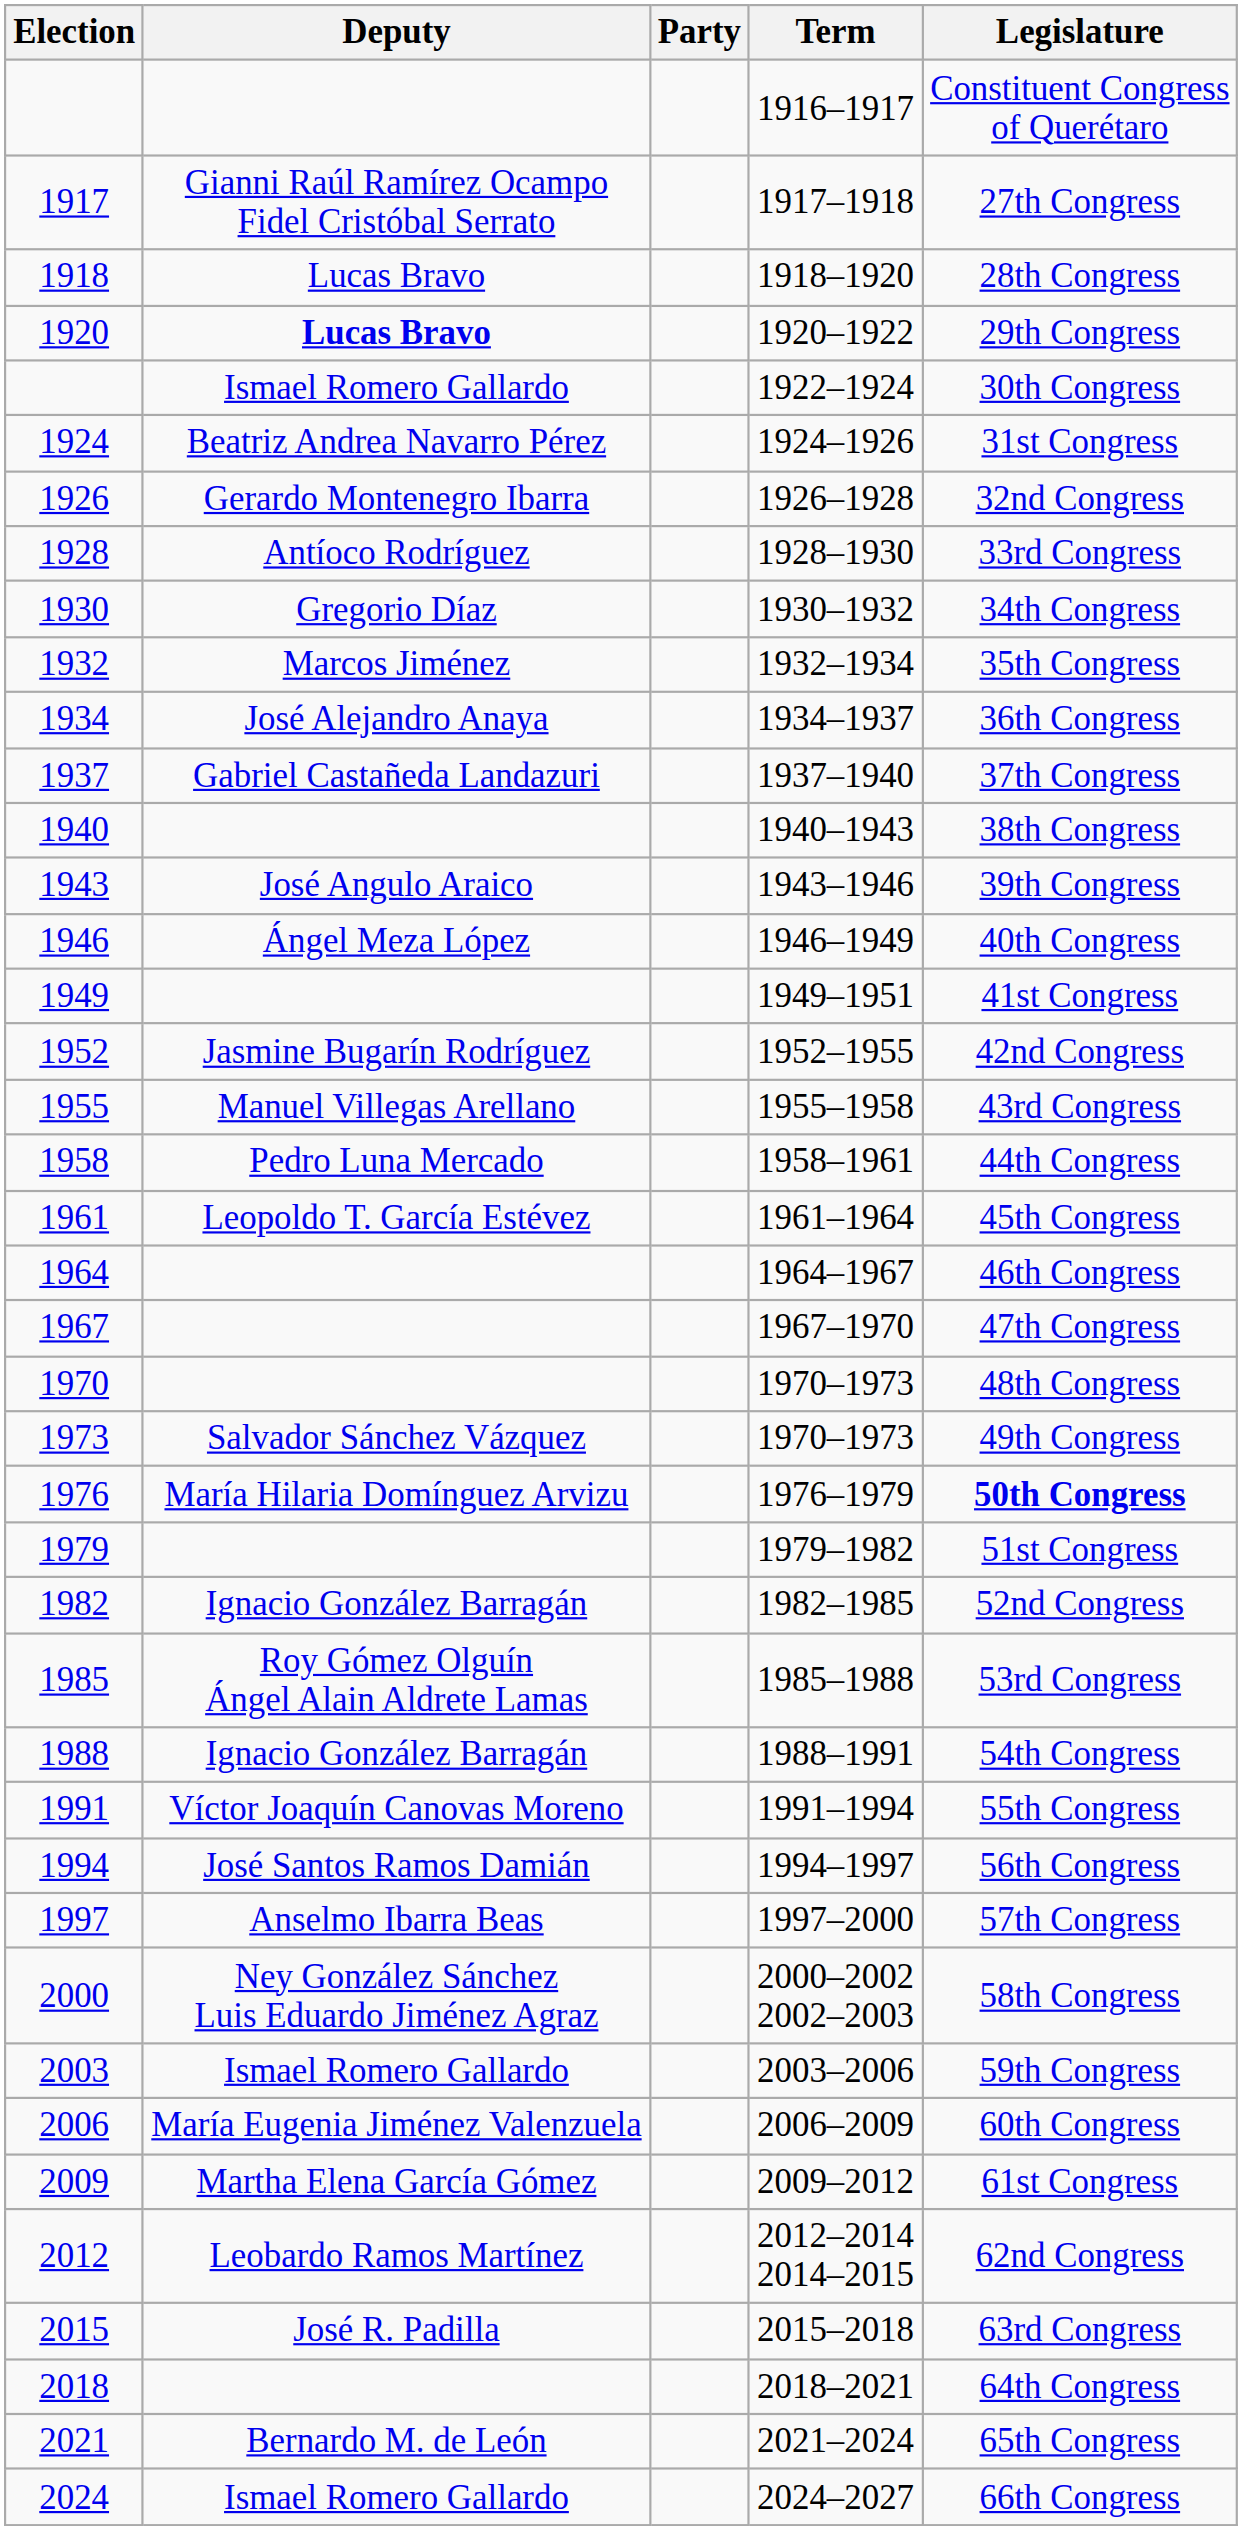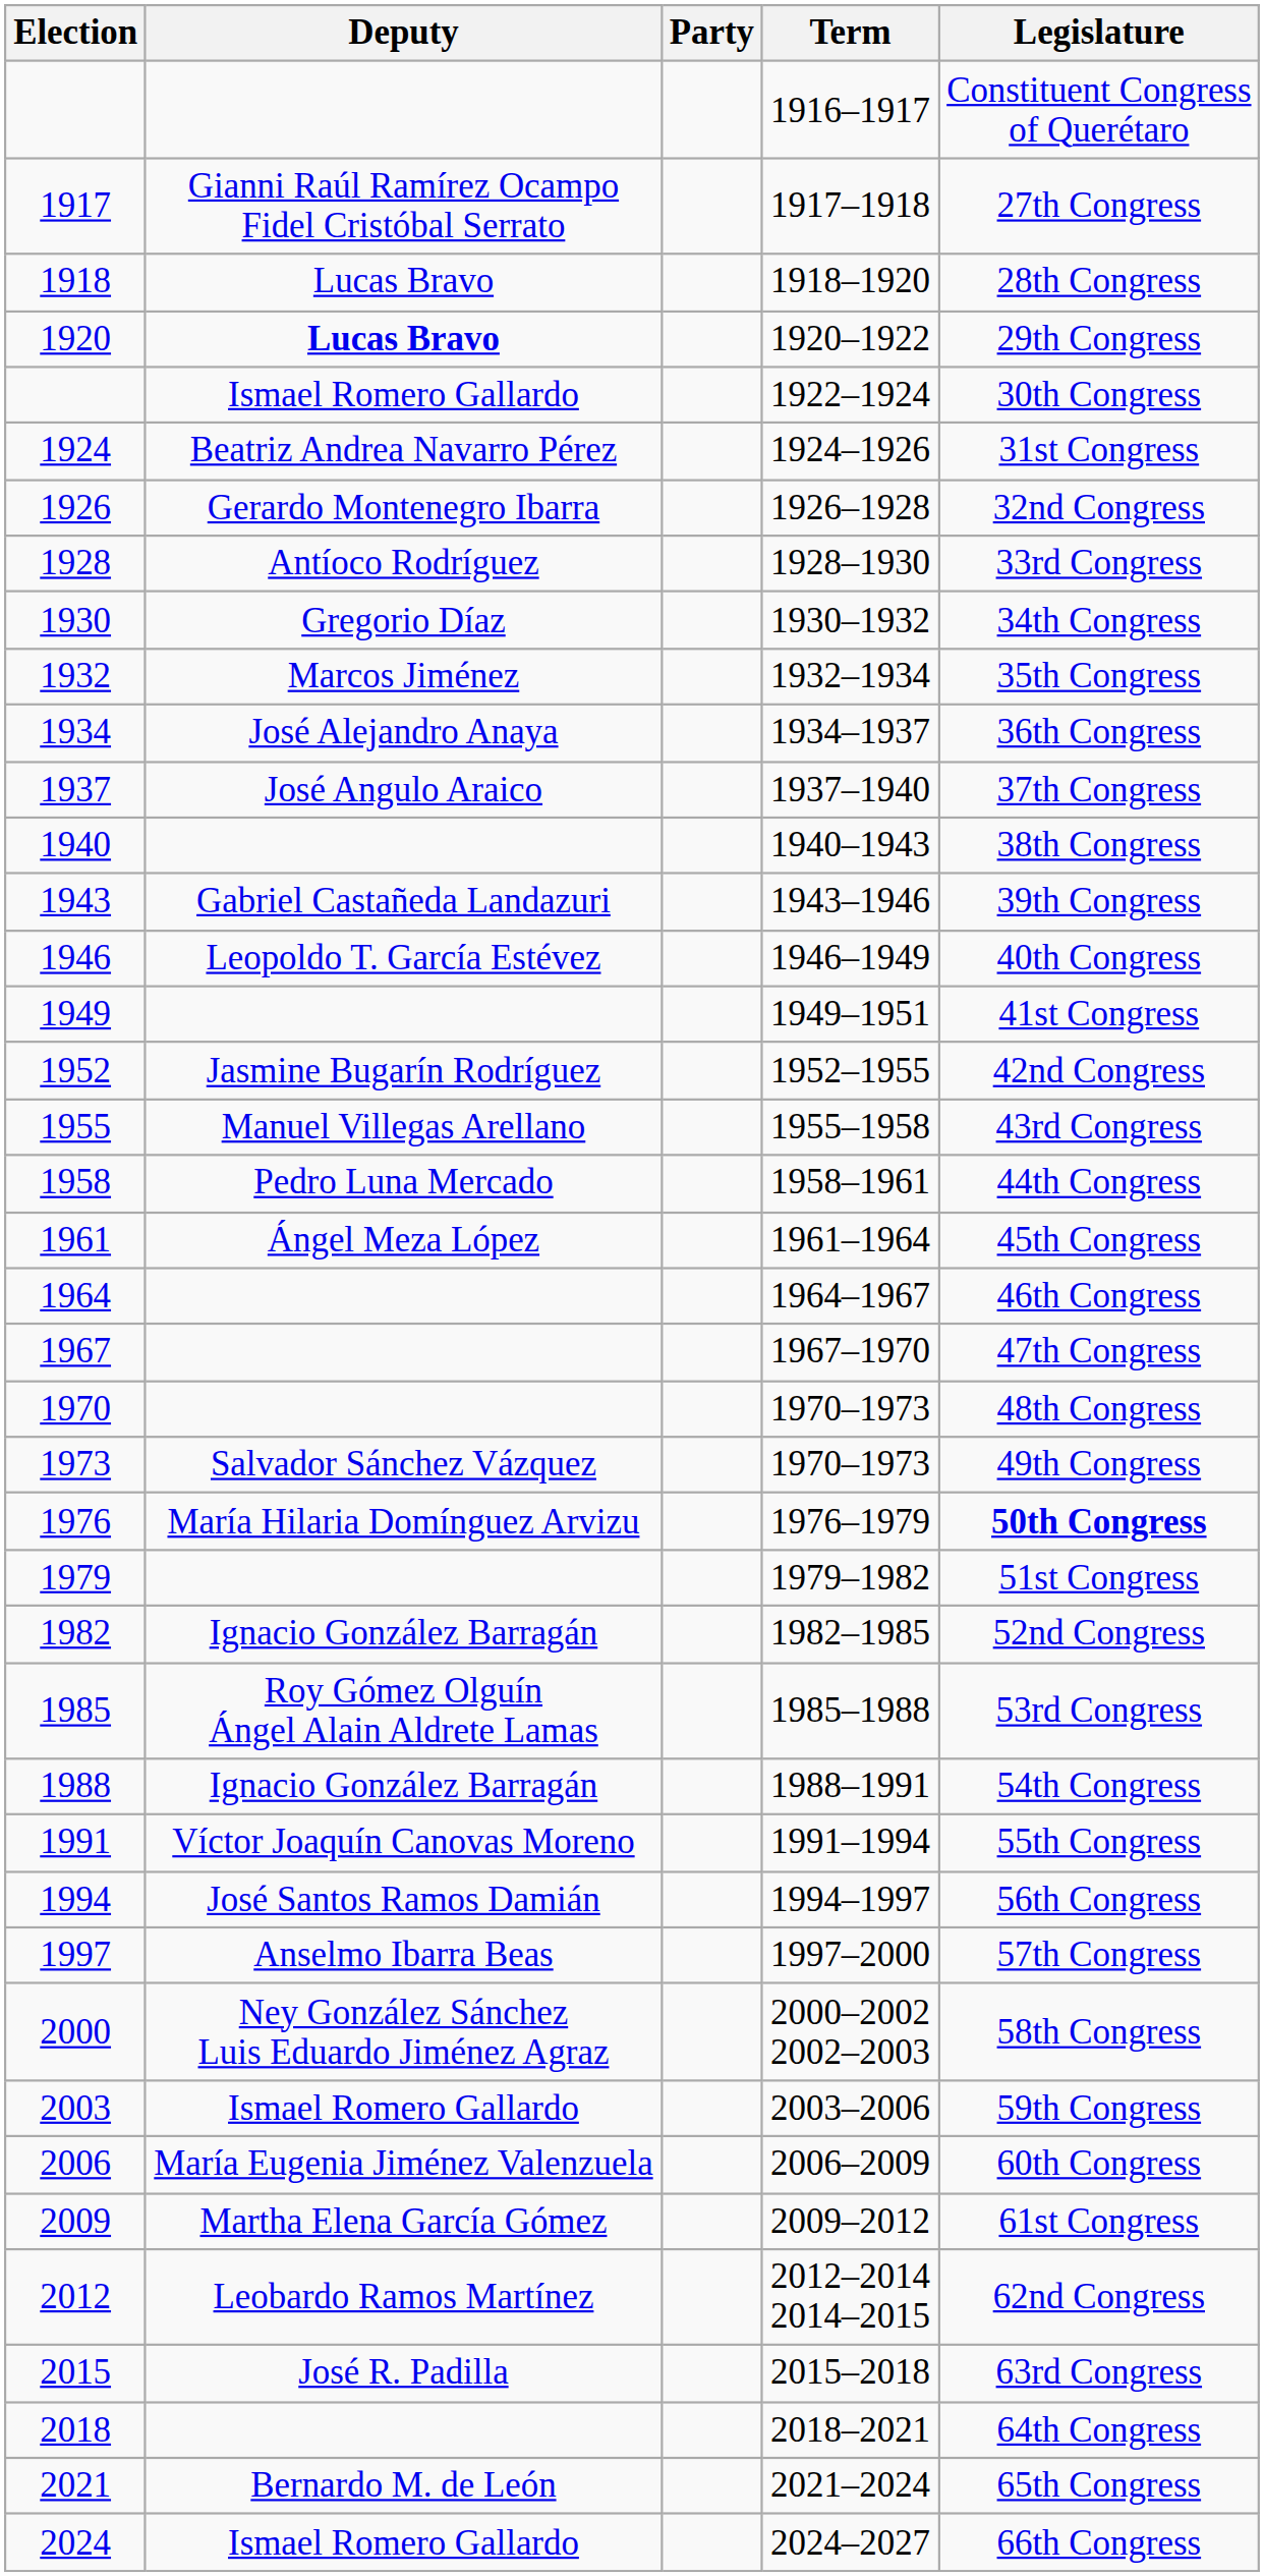1937 | Deputy: Gabriel Castañeda Landazuri -> José Angulo Araico
1943 | Deputy: José Angulo Araico -> Gabriel Castañeda Landazuri
1946 | Deputy: Ángel Meza López -> Leopoldo T. García Estévez
1961 | Deputy: Leopoldo T. García Estévez -> Ángel Meza López
